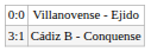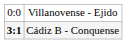Cádiz B - Conquense | column 1: normal -> bold
